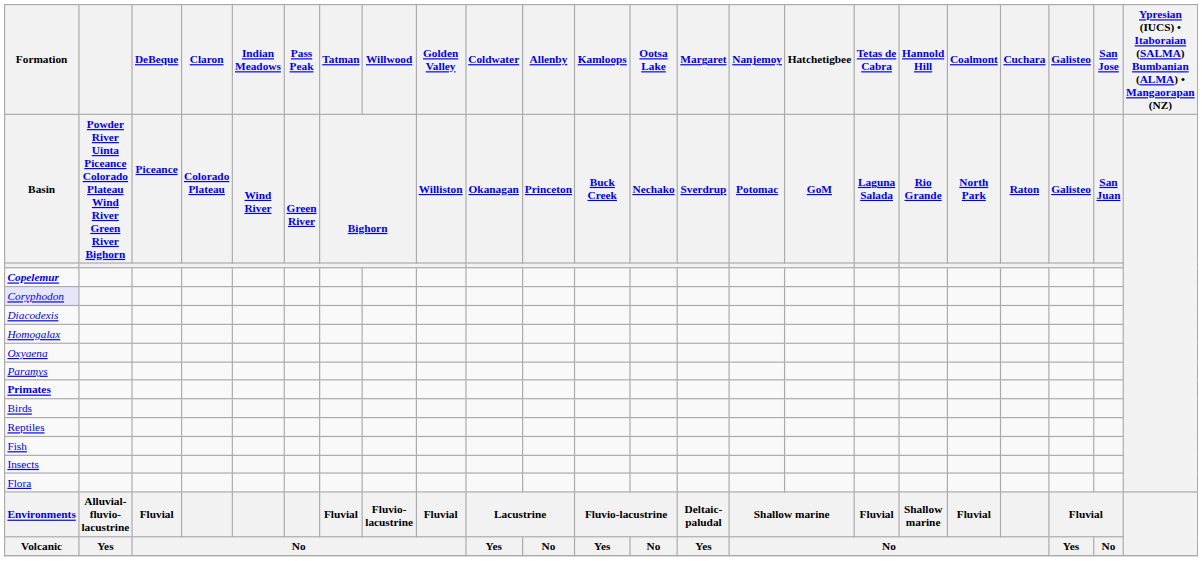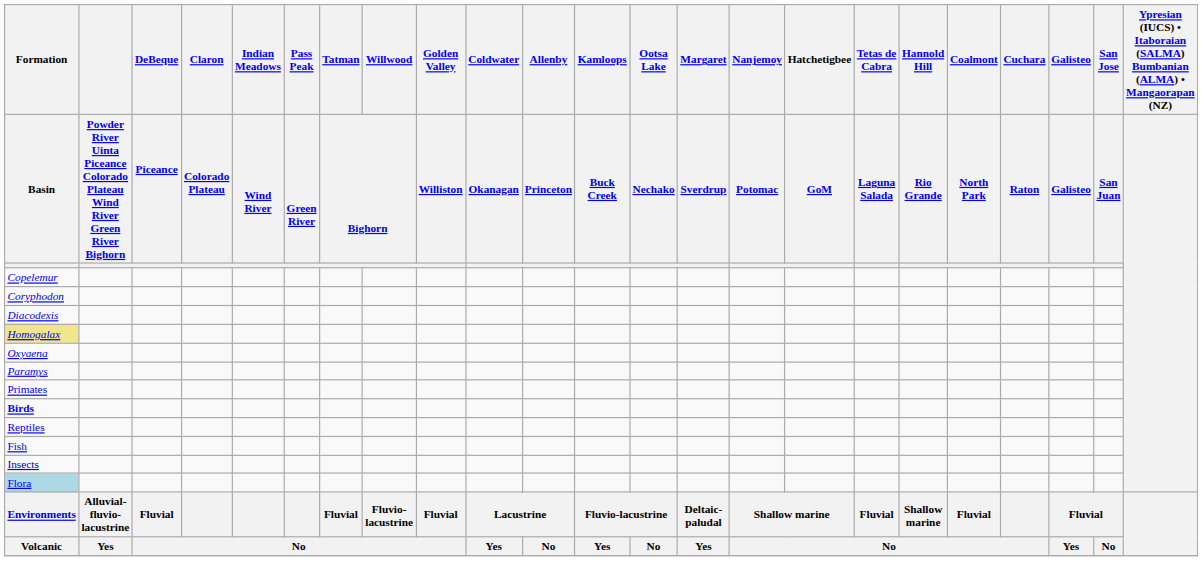Copelemur | Formation / Basin: bold -> normal
Coryphodon | Formation / Basin: lavender background -> no background
Homogalax | Formation / Basin: no background -> khaki background
Primates | Formation / Basin: bold -> normal
Birds | Formation / Basin: normal -> bold
Flora | Formation / Basin: no background -> lightblue background
